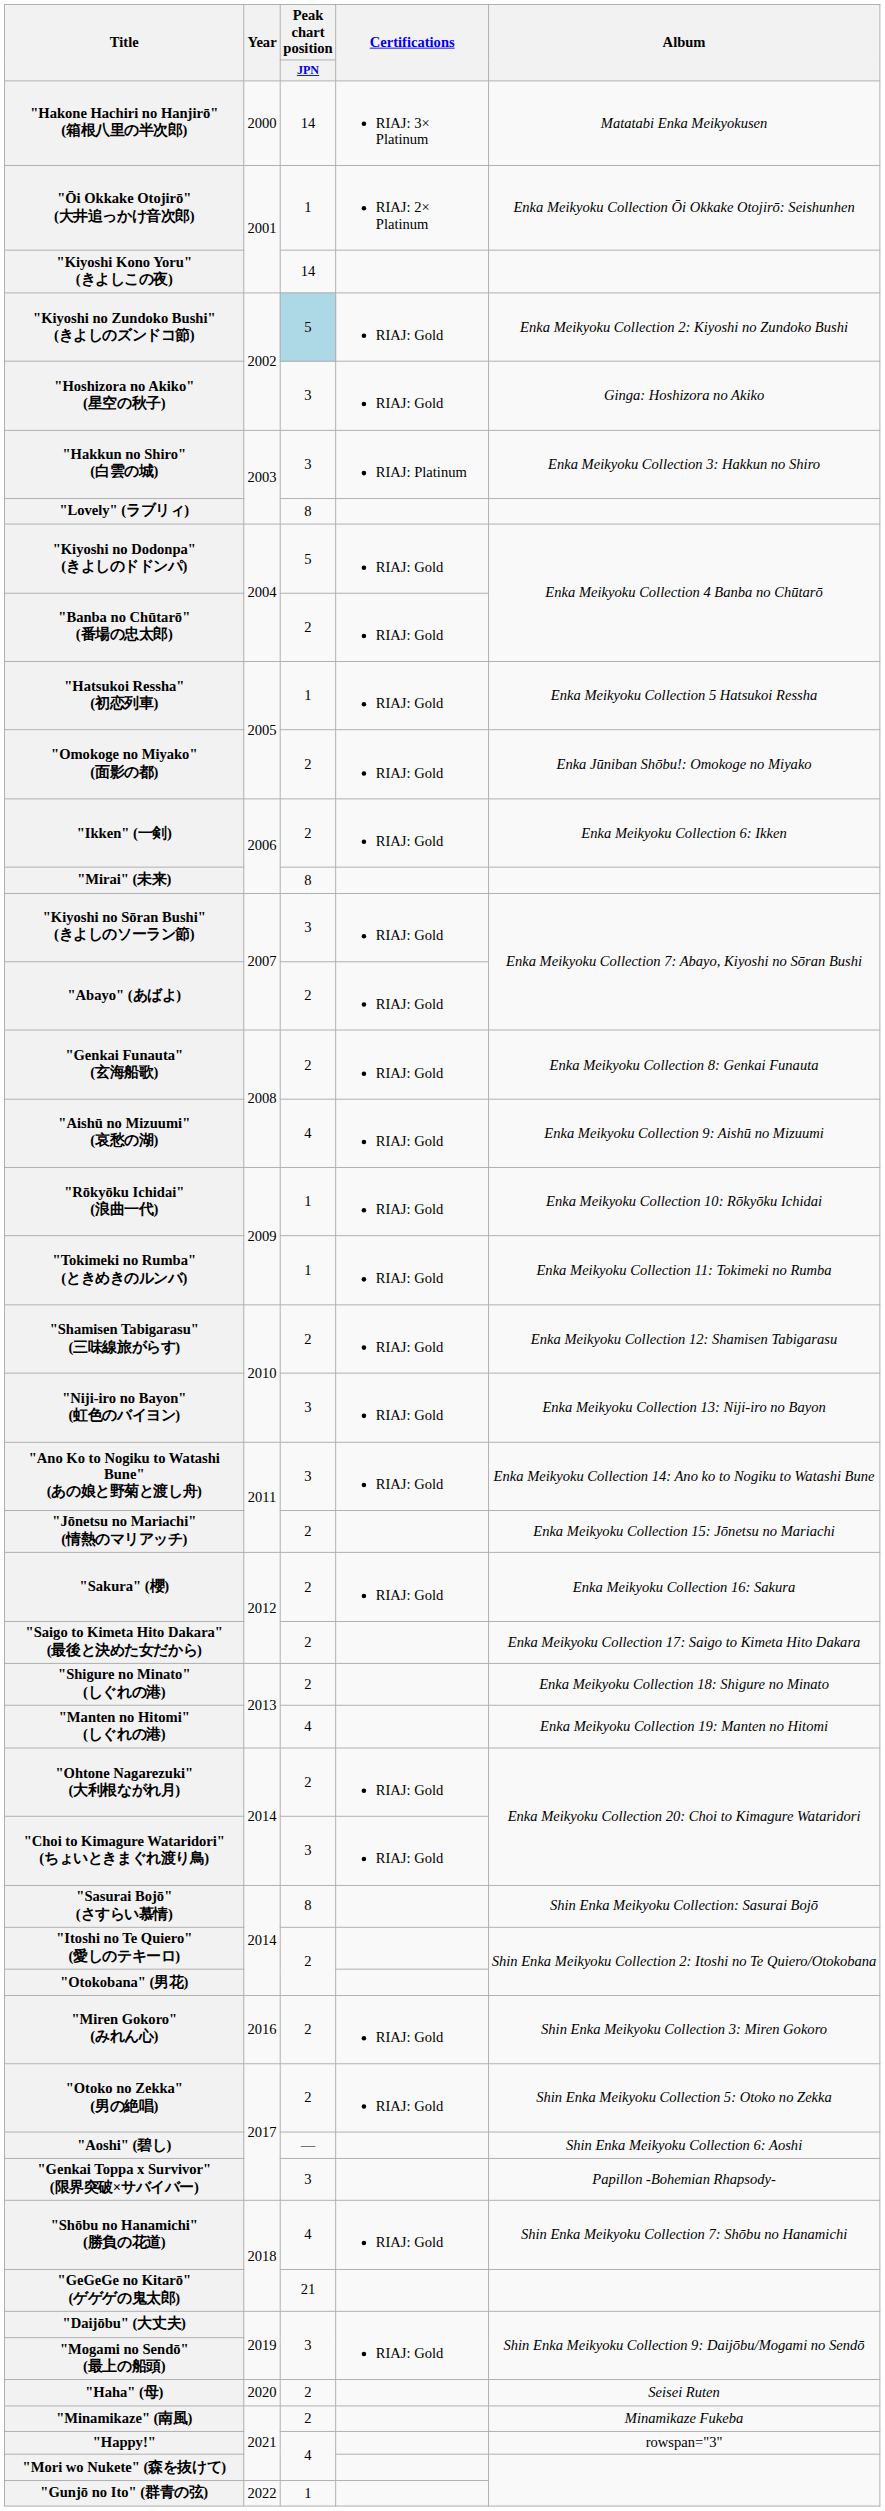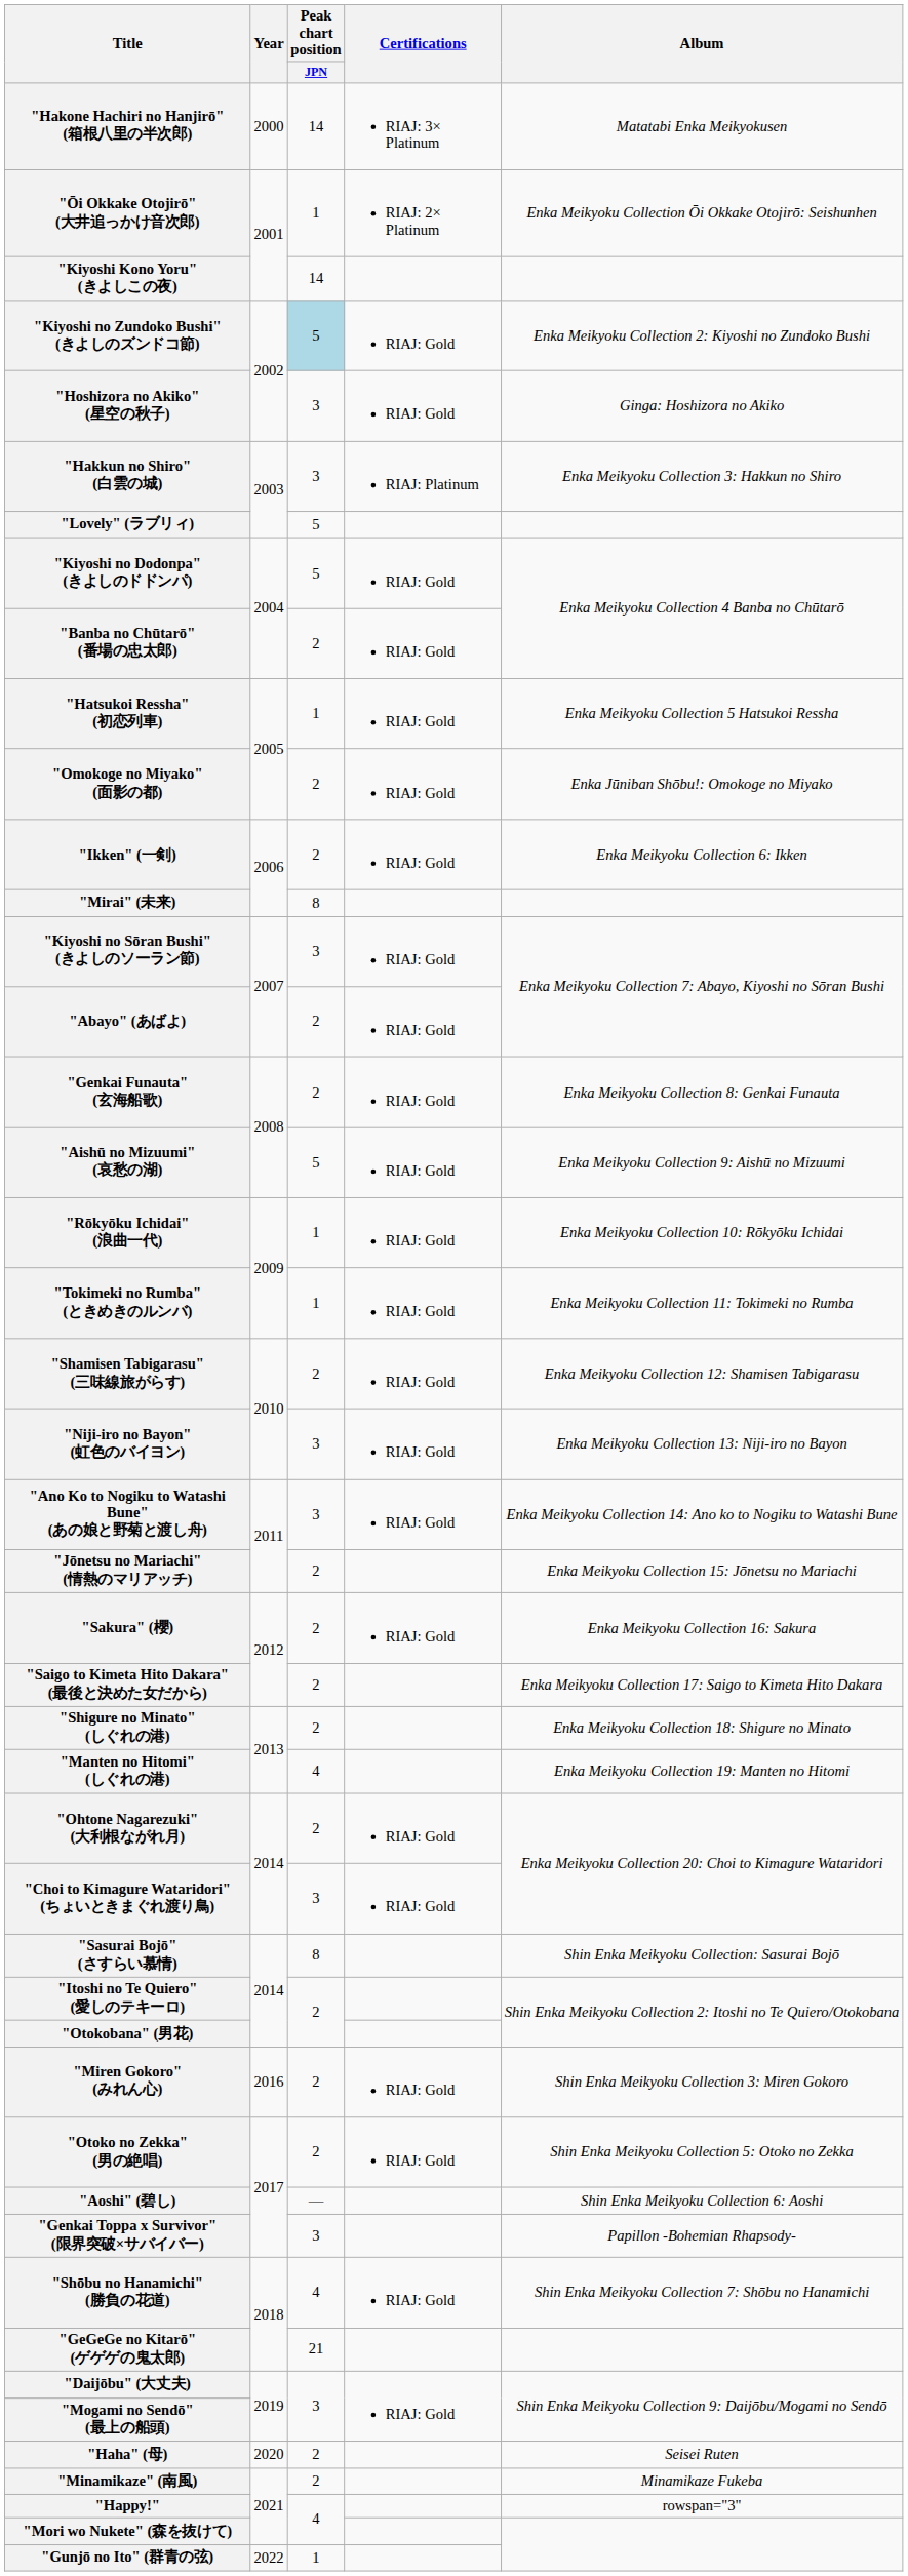"Lovely" (ラブリィ) | Peak chart position / JPN: 8 -> 5
"Aishū no Mizuumi" (哀愁の湖) | Peak chart position / JPN: 4 -> 5
